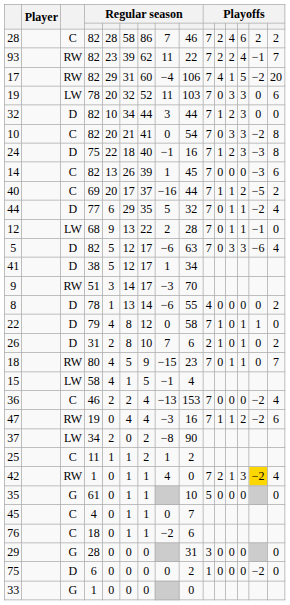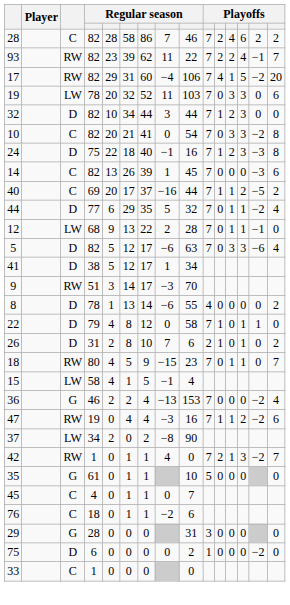36 | column 3: C -> G
- row: 25 | C | 11 | 1 | 1 | 2 | 1 | 2
42 | column 14: gold background -> no background
42 | column 15: 4 -> 7
33 | column 3: G -> C
